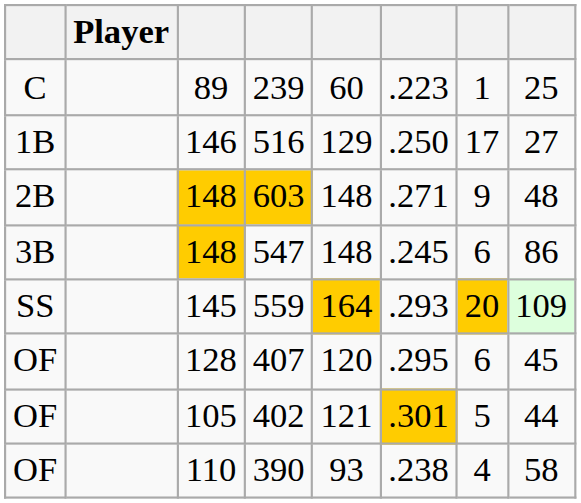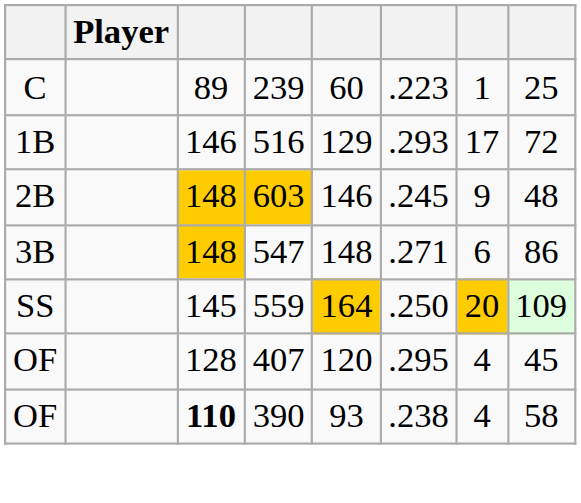516 | column 6: .250 -> .293
516 | column 8: 27 -> 72
603 | column 5: 148 -> 146
603 | column 6: .271 -> .245
547 | column 6: .245 -> .271
559 | column 6: .293 -> .250
407 | column 7: 6 -> 4
- row: OF | 105 | 402 | 121 | .301 | 5 | 44
390 | column 3: normal -> bold
